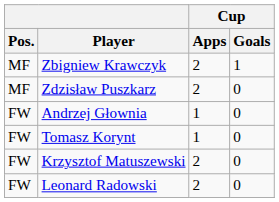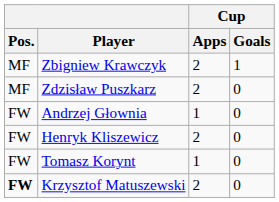+ row: FW | Henryk Kliszewicz | 2 | 0
Krzysztof Matuszewski | Pos.: normal -> bold
- row: FW | Leonard Radowski | 2 | 0
